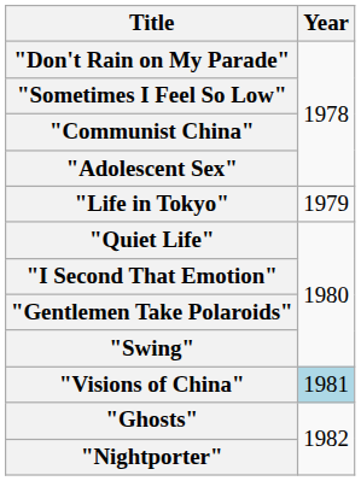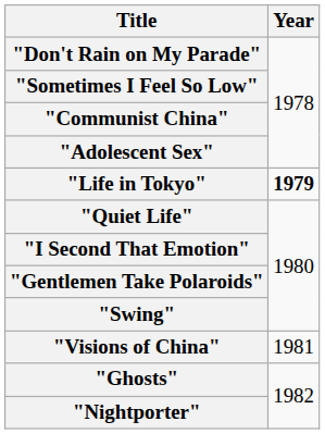"Life in Tokyo" | Year: normal -> bold
"Visions of China" | Year: lightblue background -> no background
